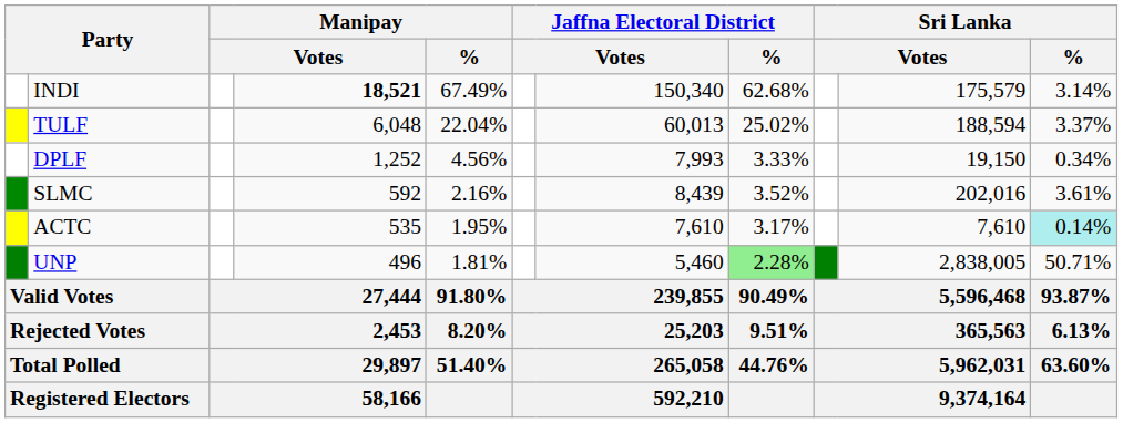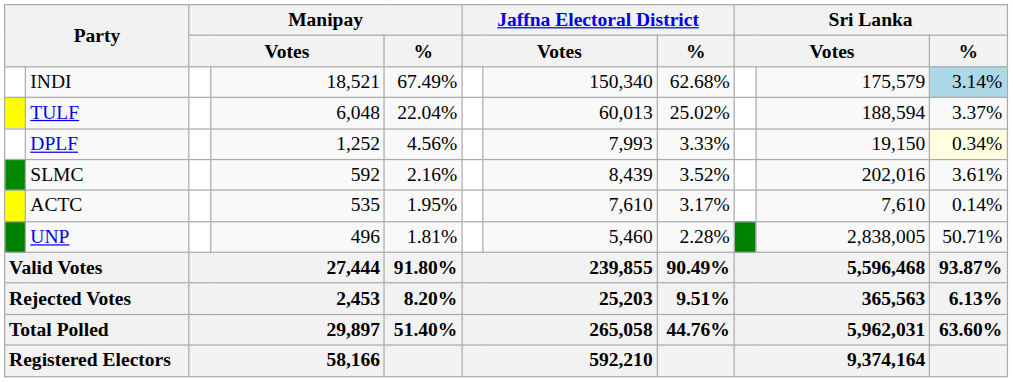INDI | column 4: bold -> normal
INDI | Sri Lanka / %: no background -> lightblue background
DPLF | Sri Lanka / %: no background -> lightyellow background
ACTC | Sri Lanka / %: paleturquoise background -> no background
UNP | Jaffna Electoral District / %: lightgreen background -> no background
